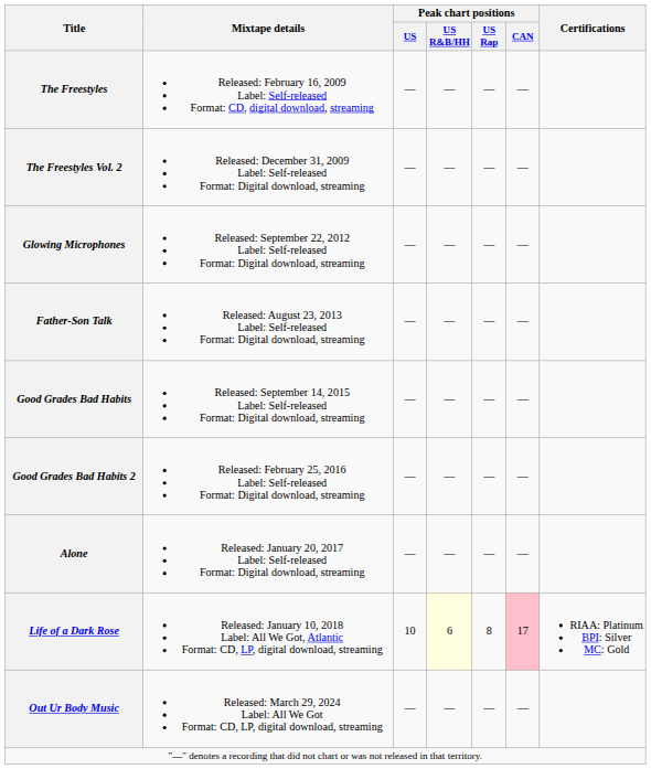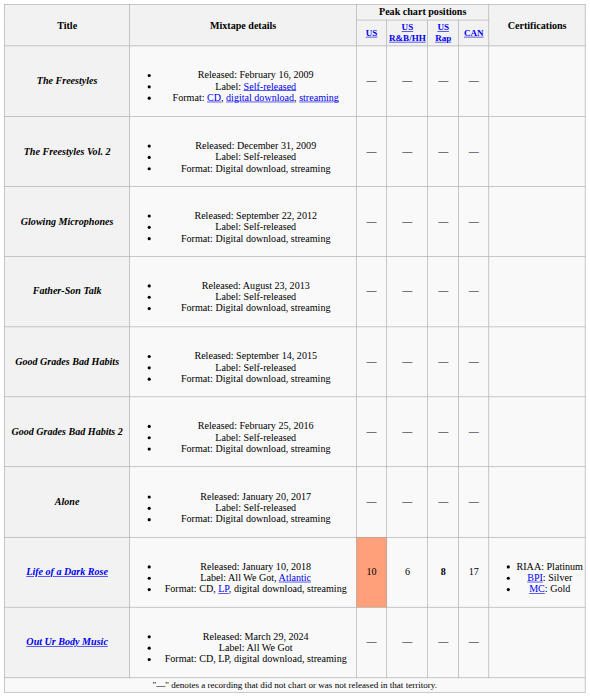Life of a Dark Rose | Peak chart positions / US: no background -> lightsalmon background
Life of a Dark Rose | Peak chart positions / US R&B/HH: lightyellow background -> no background
Life of a Dark Rose | Peak chart positions / US Rap: normal -> bold
Life of a Dark Rose | Peak chart positions / CAN: pink background -> no background
